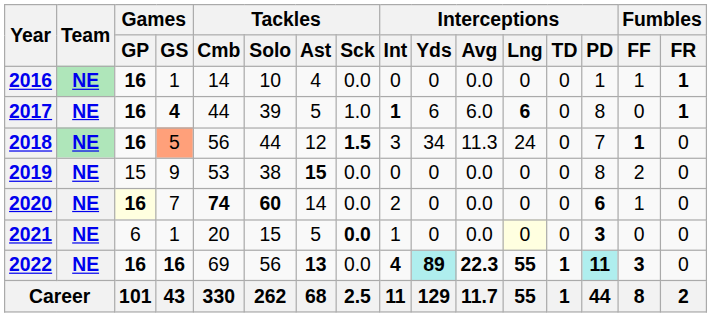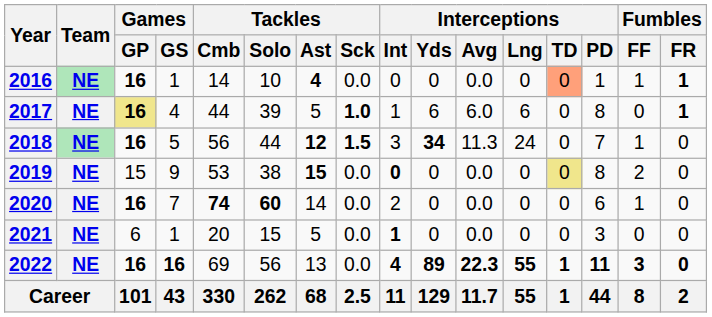2016 | Tackles / Ast: normal -> bold
2016 | Interceptions / TD: no background -> lightsalmon background
2017 | Games / GP: no background -> khaki background
2017 | Games / GS: bold -> normal
2017 | Tackles / Sck: normal -> bold
2017 | Interceptions / Int: bold -> normal
2017 | Interceptions / Lng: bold -> normal
2018 | Games / GS: lightsalmon background -> no background
2018 | Tackles / Ast: normal -> bold
2018 | Interceptions / Yds: normal -> bold
2018 | Fumbles / FF: bold -> normal
2019 | Interceptions / Int: normal -> bold
2019 | Interceptions / TD: no background -> khaki background
2020 | Games / GP: lightyellow background -> no background
2020 | Interceptions / PD: bold -> normal
2021 | Tackles / Sck: bold -> normal
2021 | Interceptions / Int: normal -> bold
2021 | Interceptions / Lng: lightyellow background -> no background
2021 | Interceptions / PD: bold -> normal
2022 | Tackles / Ast: bold -> normal
2022 | Interceptions / Yds: paleturquoise background -> no background
2022 | Interceptions / PD: paleturquoise background -> no background
2022 | Fumbles / FR: normal -> bold
